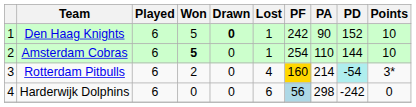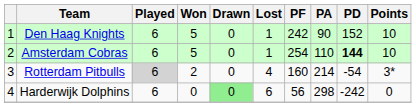Den Haag Knights | Drawn: bold -> normal
Amsterdam Cobras | Won: bold -> normal
Amsterdam Cobras | PD: normal -> bold
Rotterdam Pitbulls | Played: no background -> lightgrey background
Rotterdam Pitbulls | PF: gold background -> no background
Rotterdam Pitbulls | PD: paleturquoise background -> no background
Harderwijk Dolphins | Drawn: no background -> lightgreen background
Harderwijk Dolphins | PF: lightblue background -> no background
